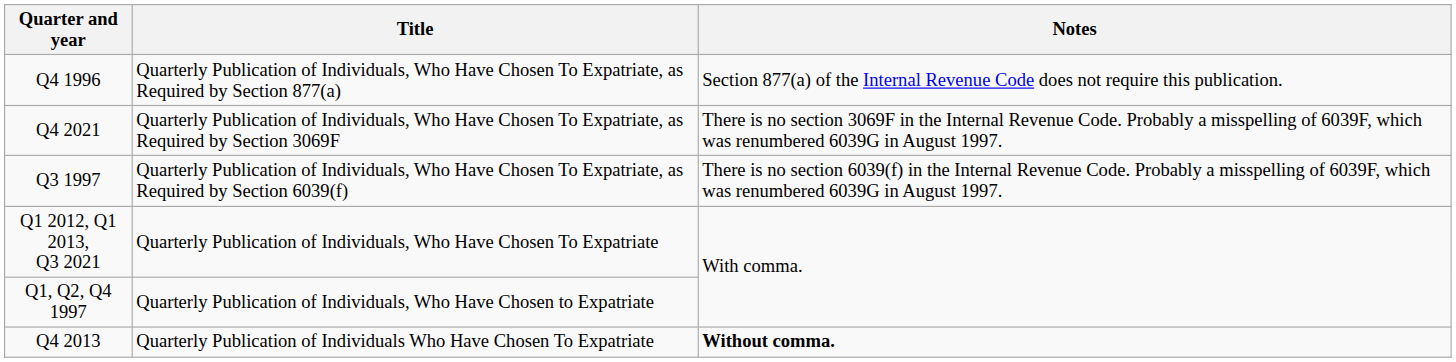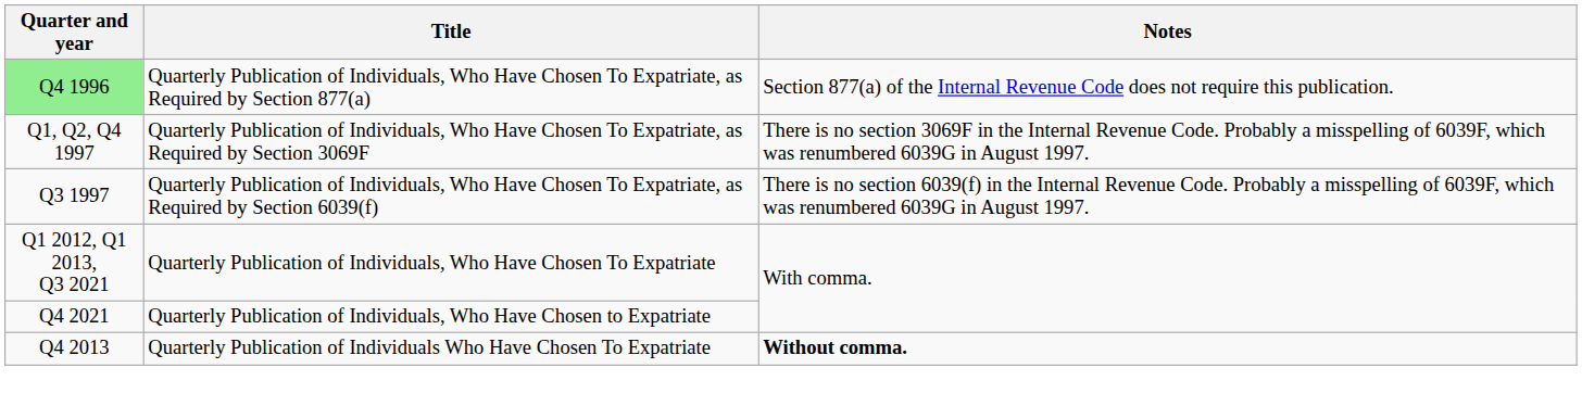row 2 | Quarter and year: no background -> lightgreen background
row 3 | Quarter and year: Q4 2021 -> Q1, Q2, Q4 1997
row 6 | Quarter and year: Q1, Q2, Q4 1997 -> Q4 2021
